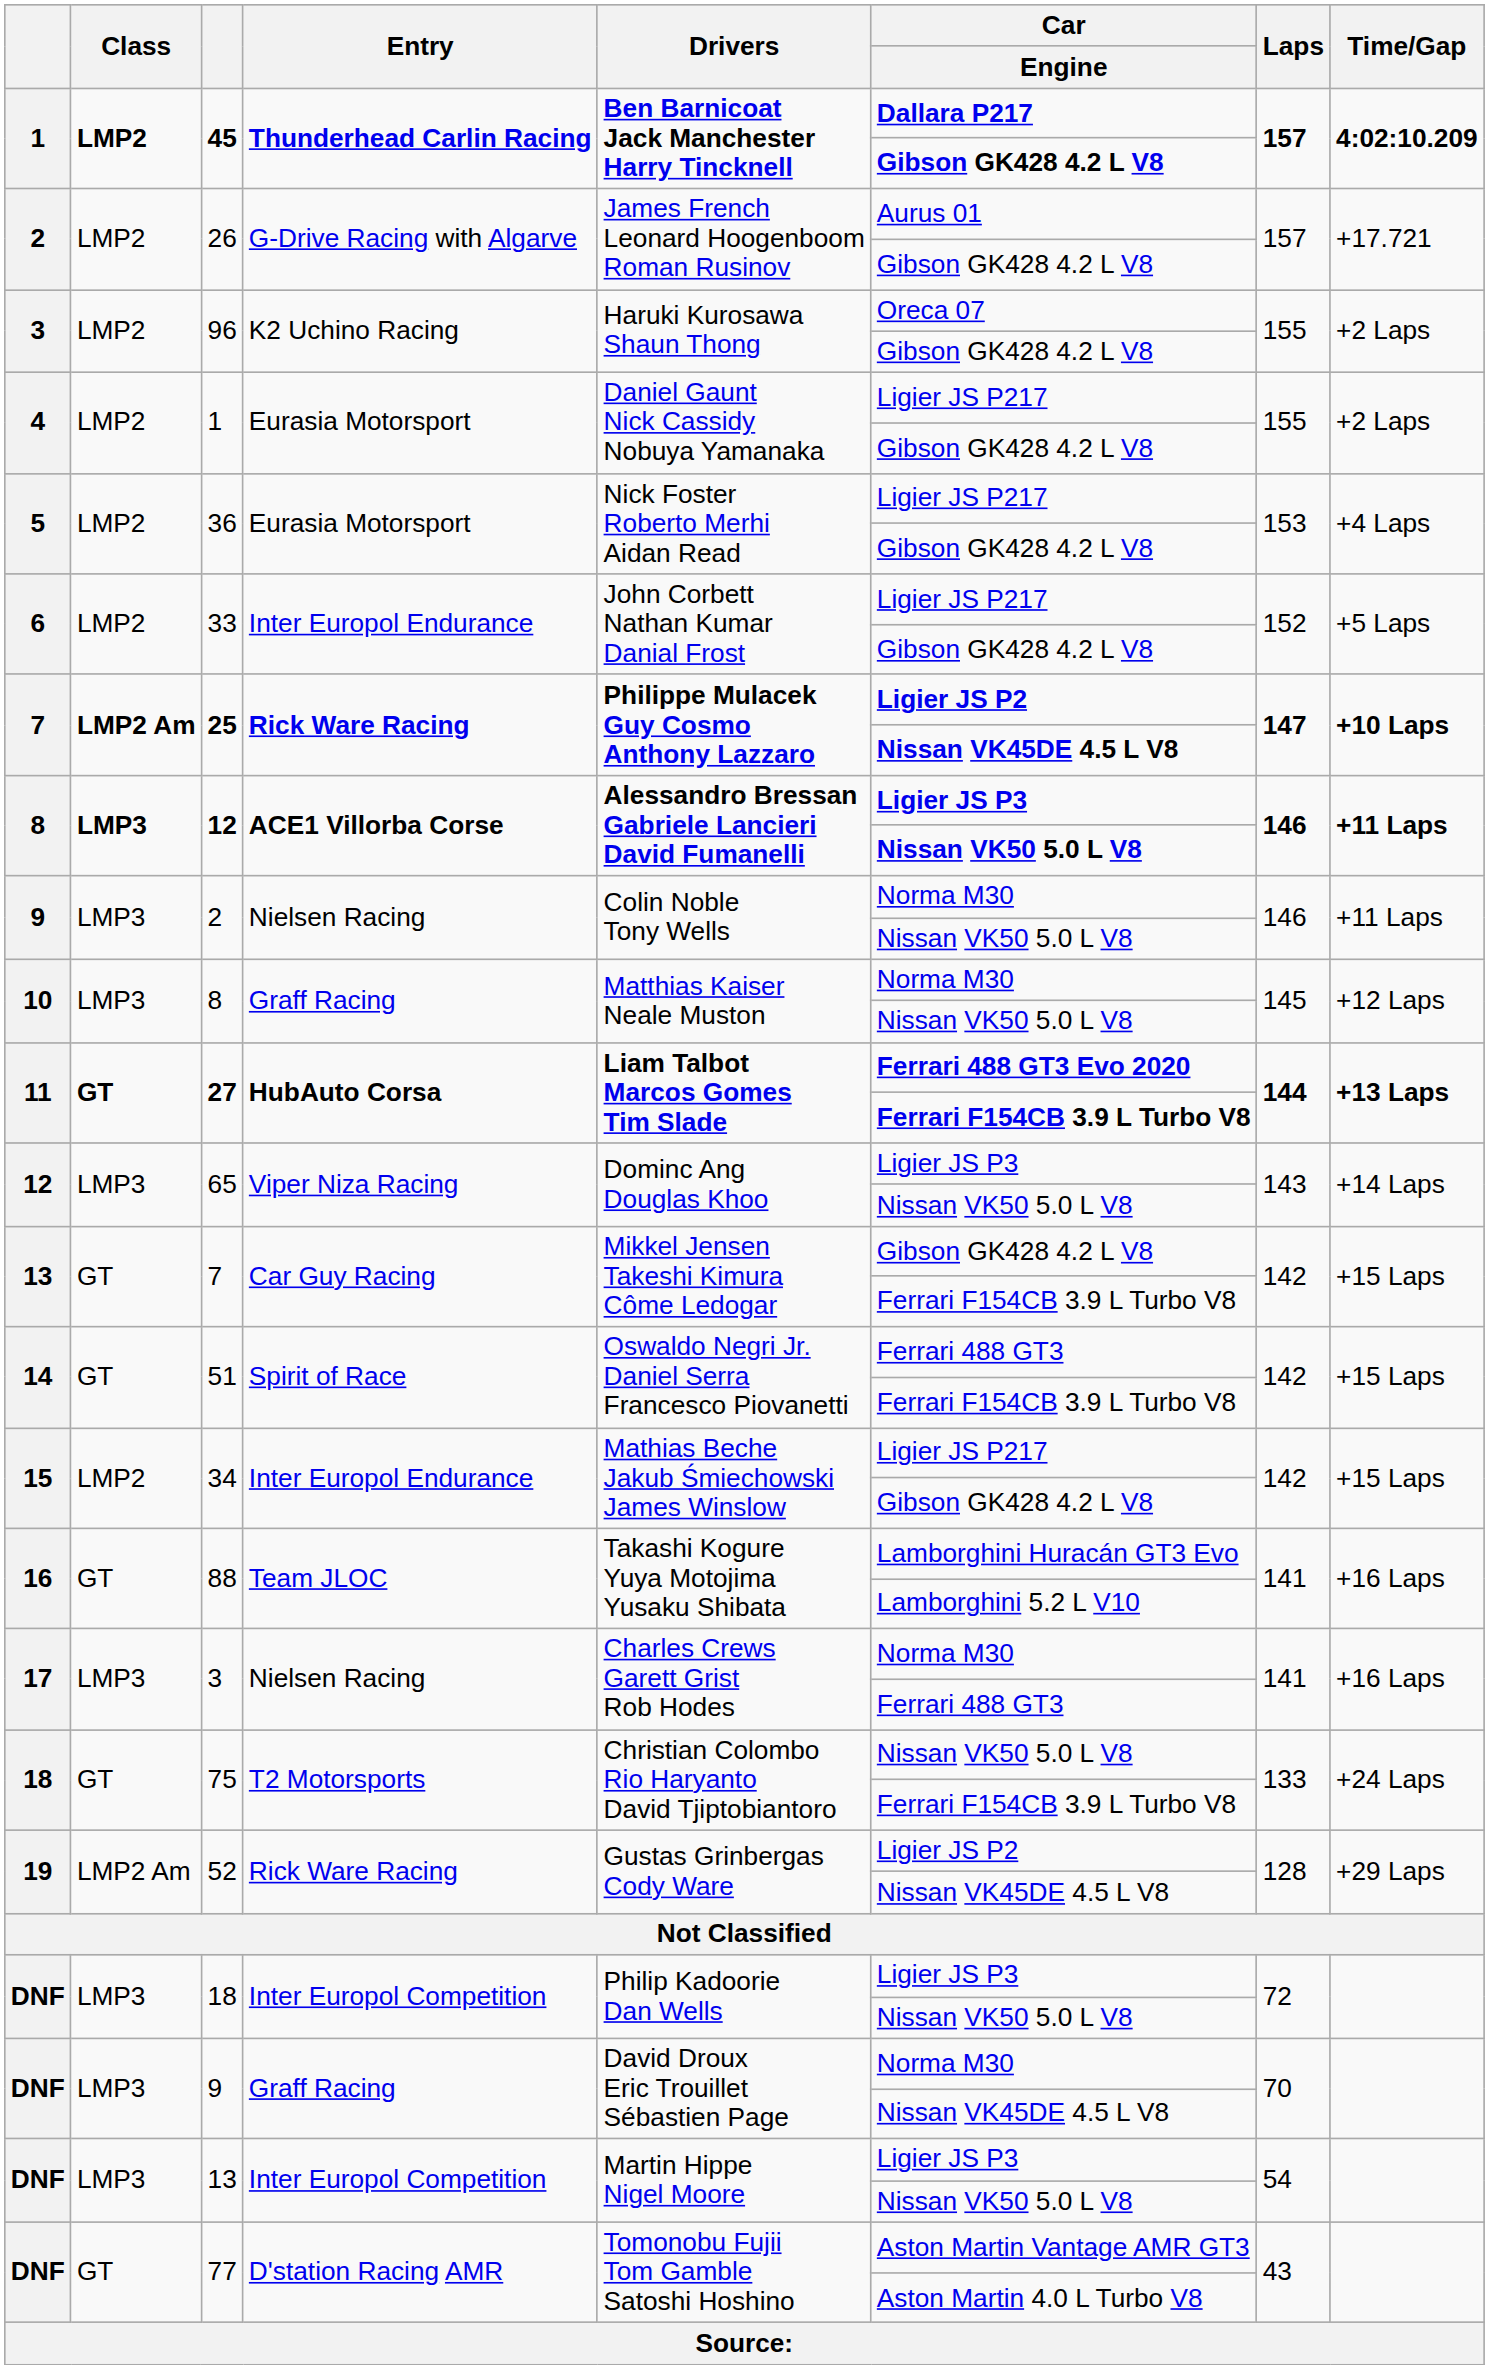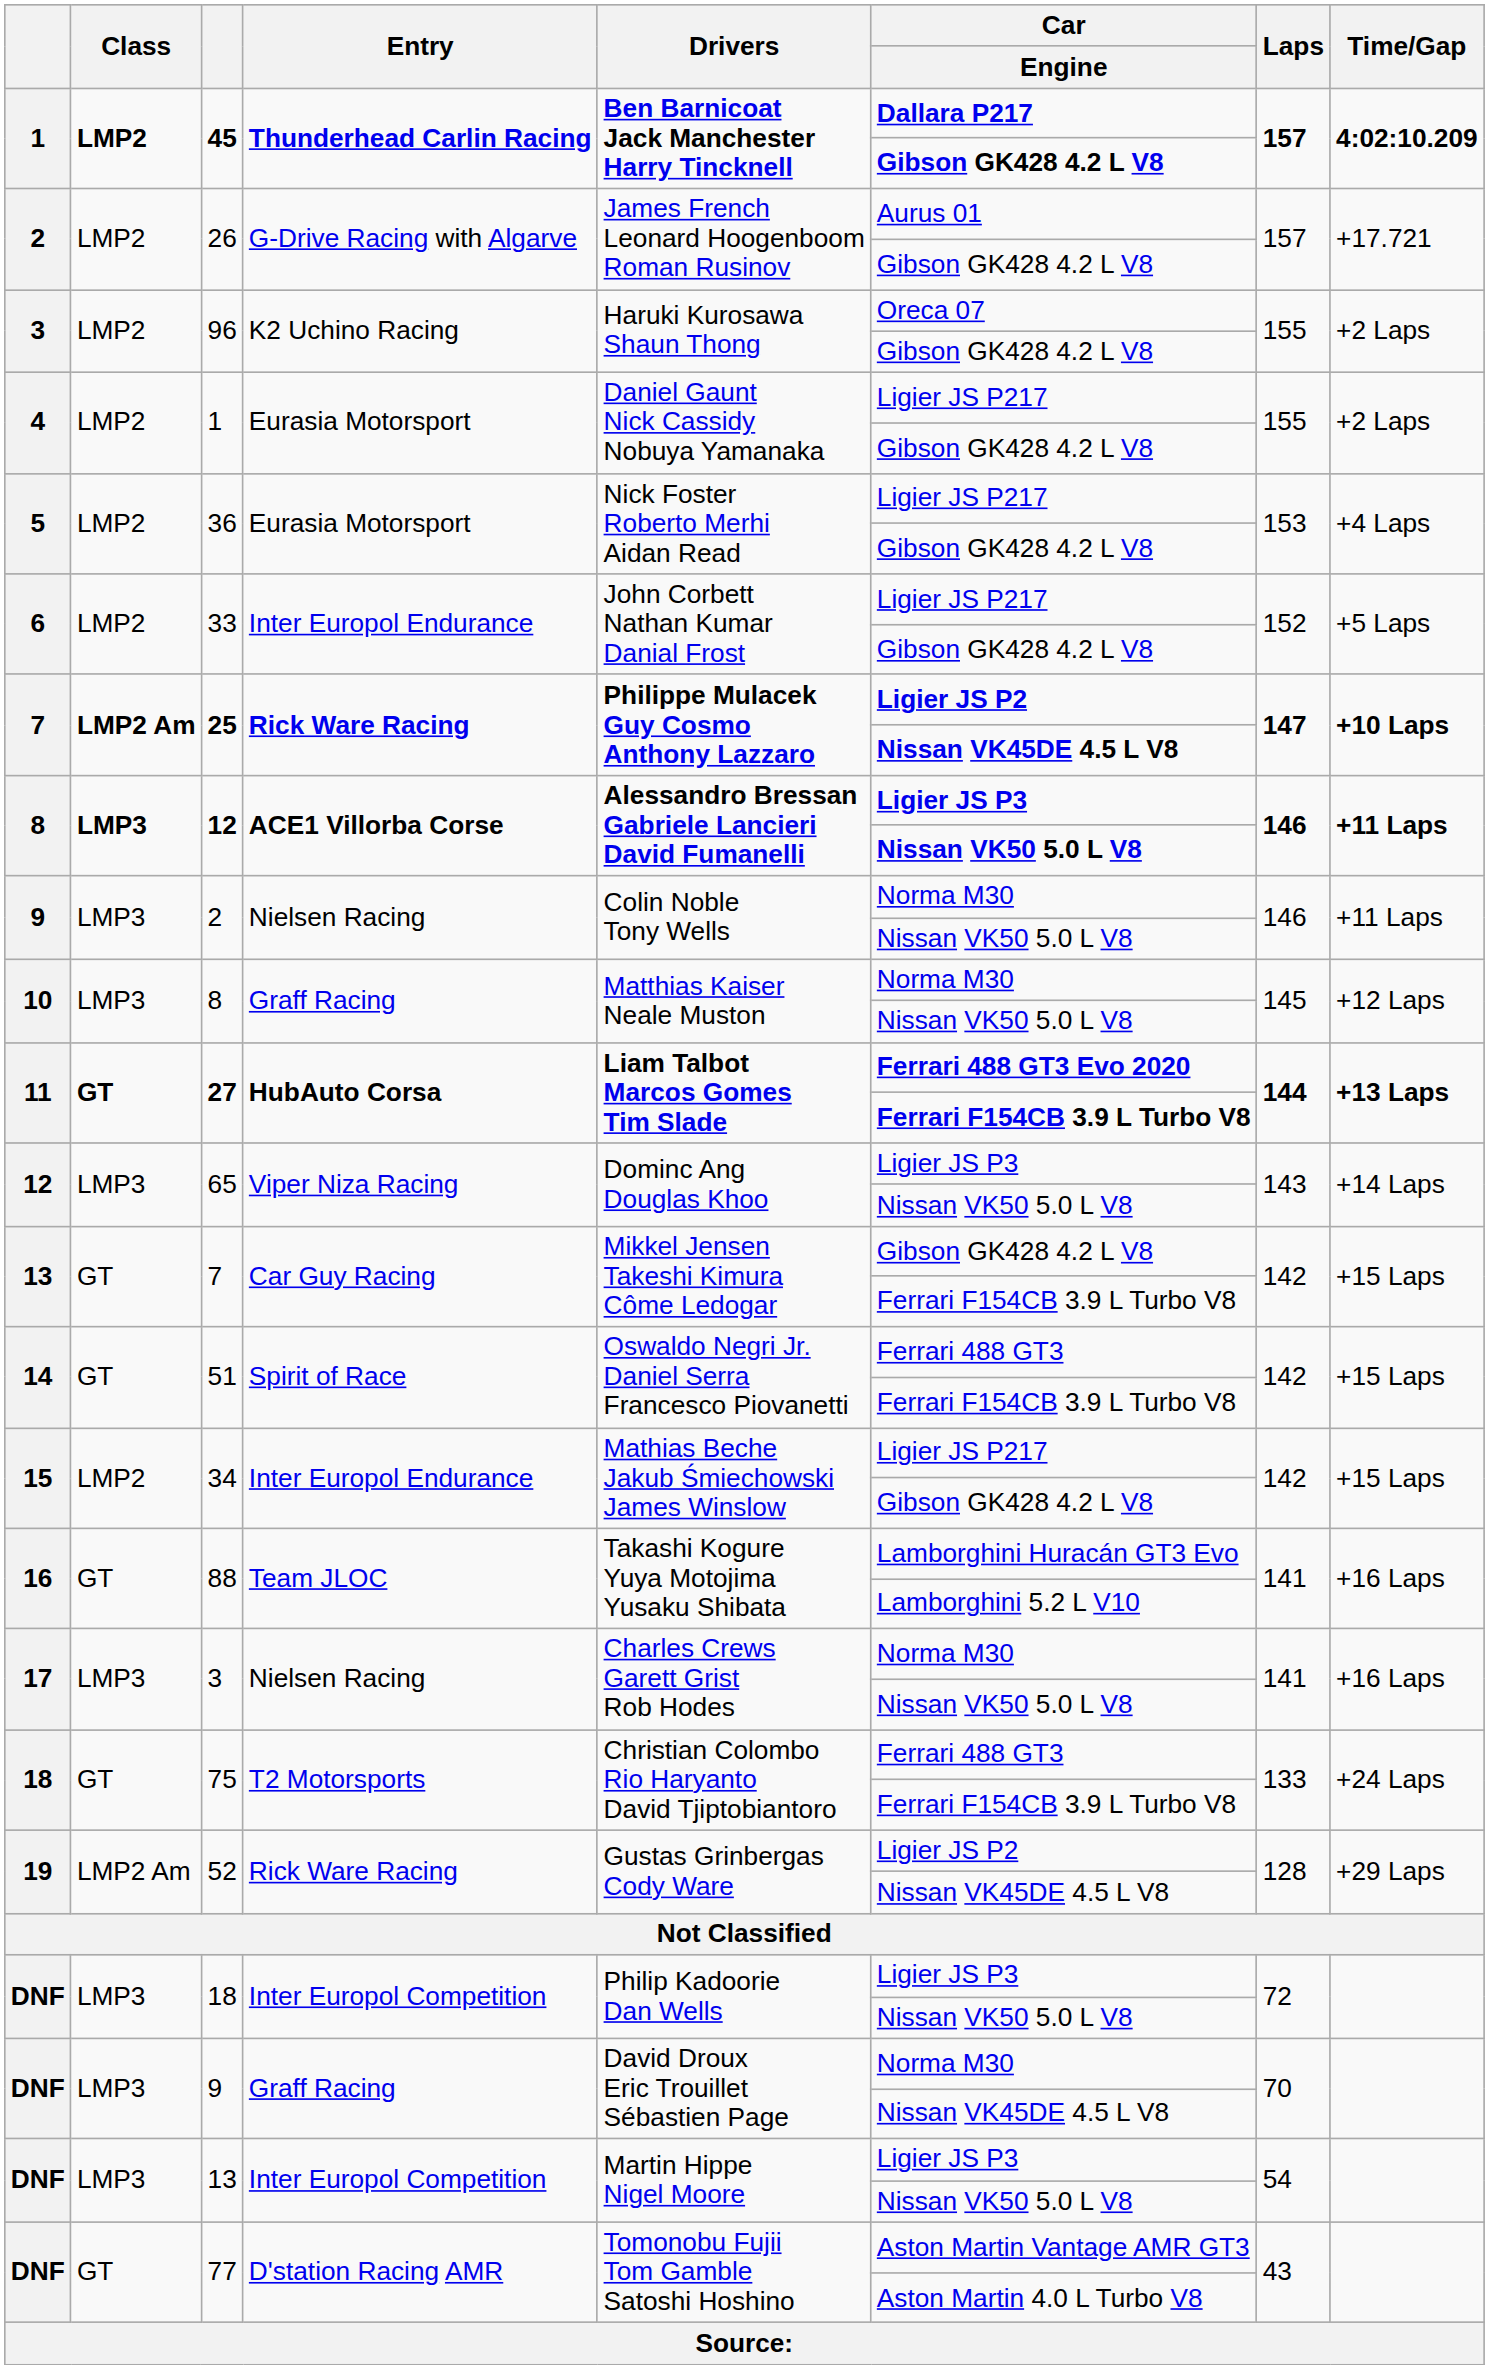row 36 | Car / Engine: Ferrari 488 GT3 -> Nissan VK50 5.0 L V8
row 37 | Car / Engine: Nissan VK50 5.0 L V8 -> Ferrari 488 GT3
